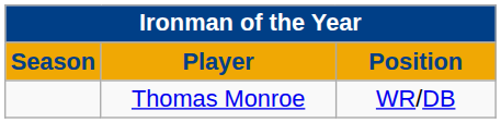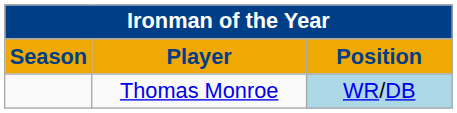Thomas Monroe | Position: no background -> lightblue background
